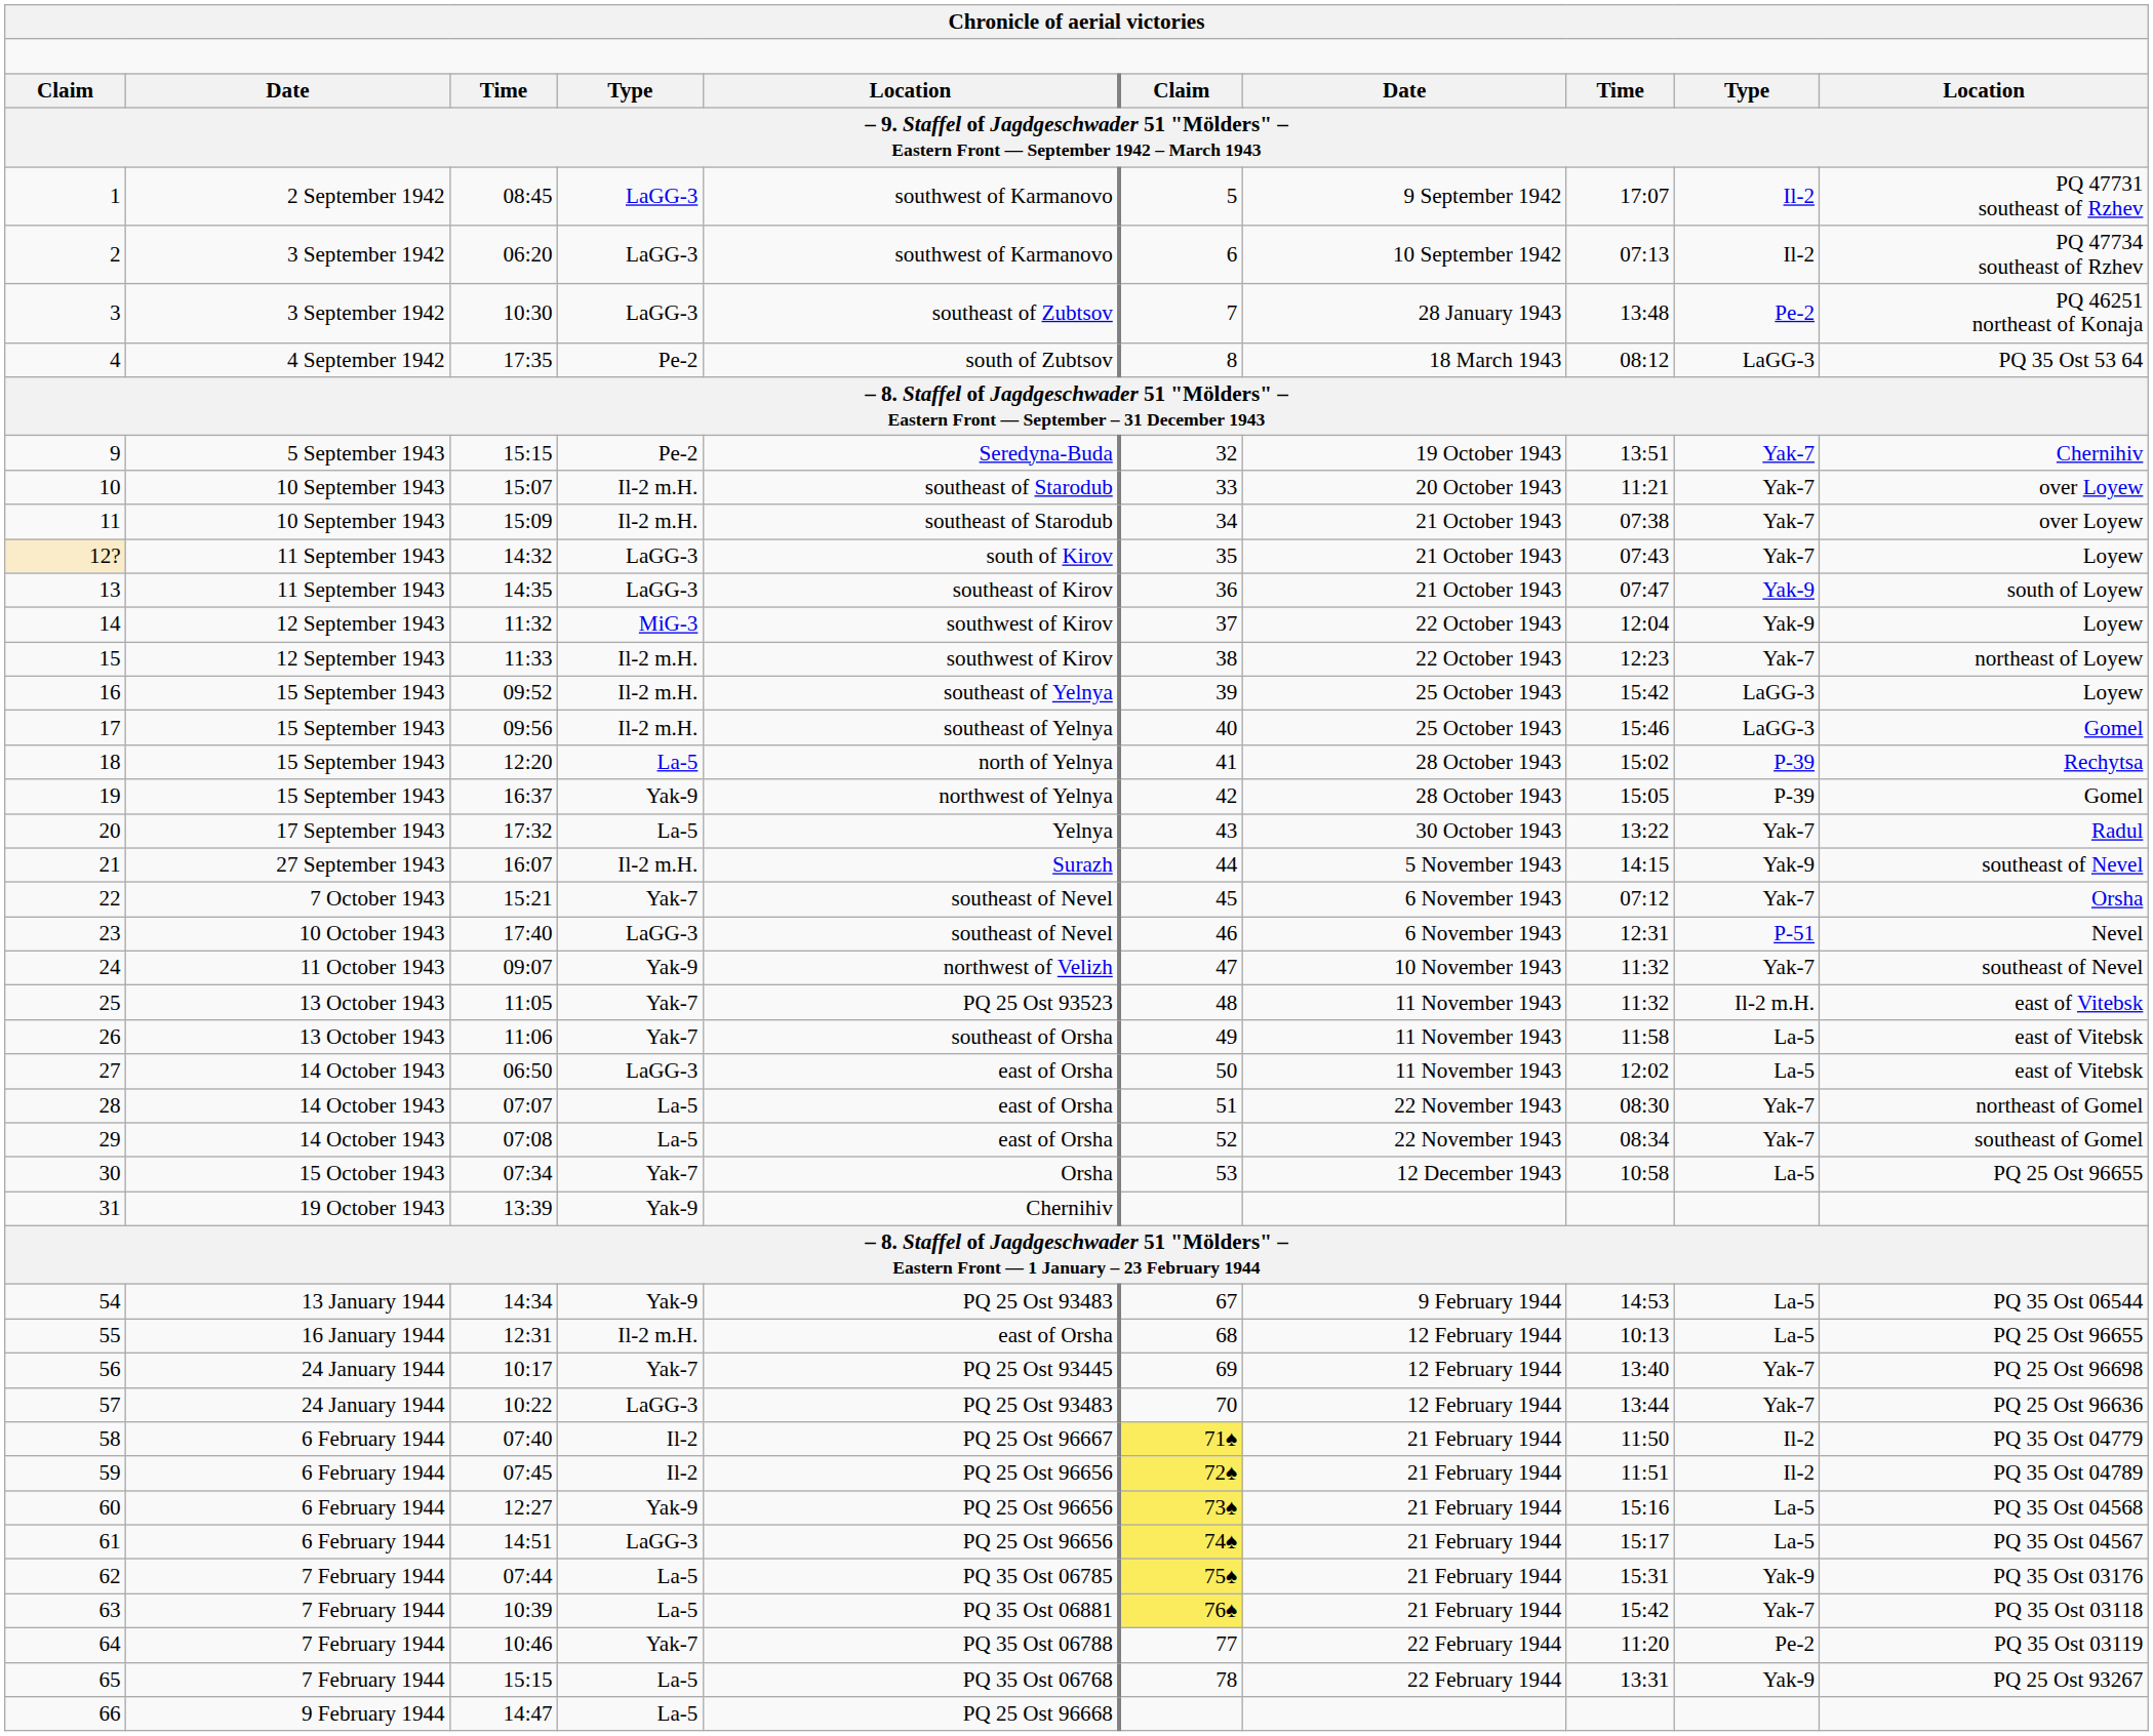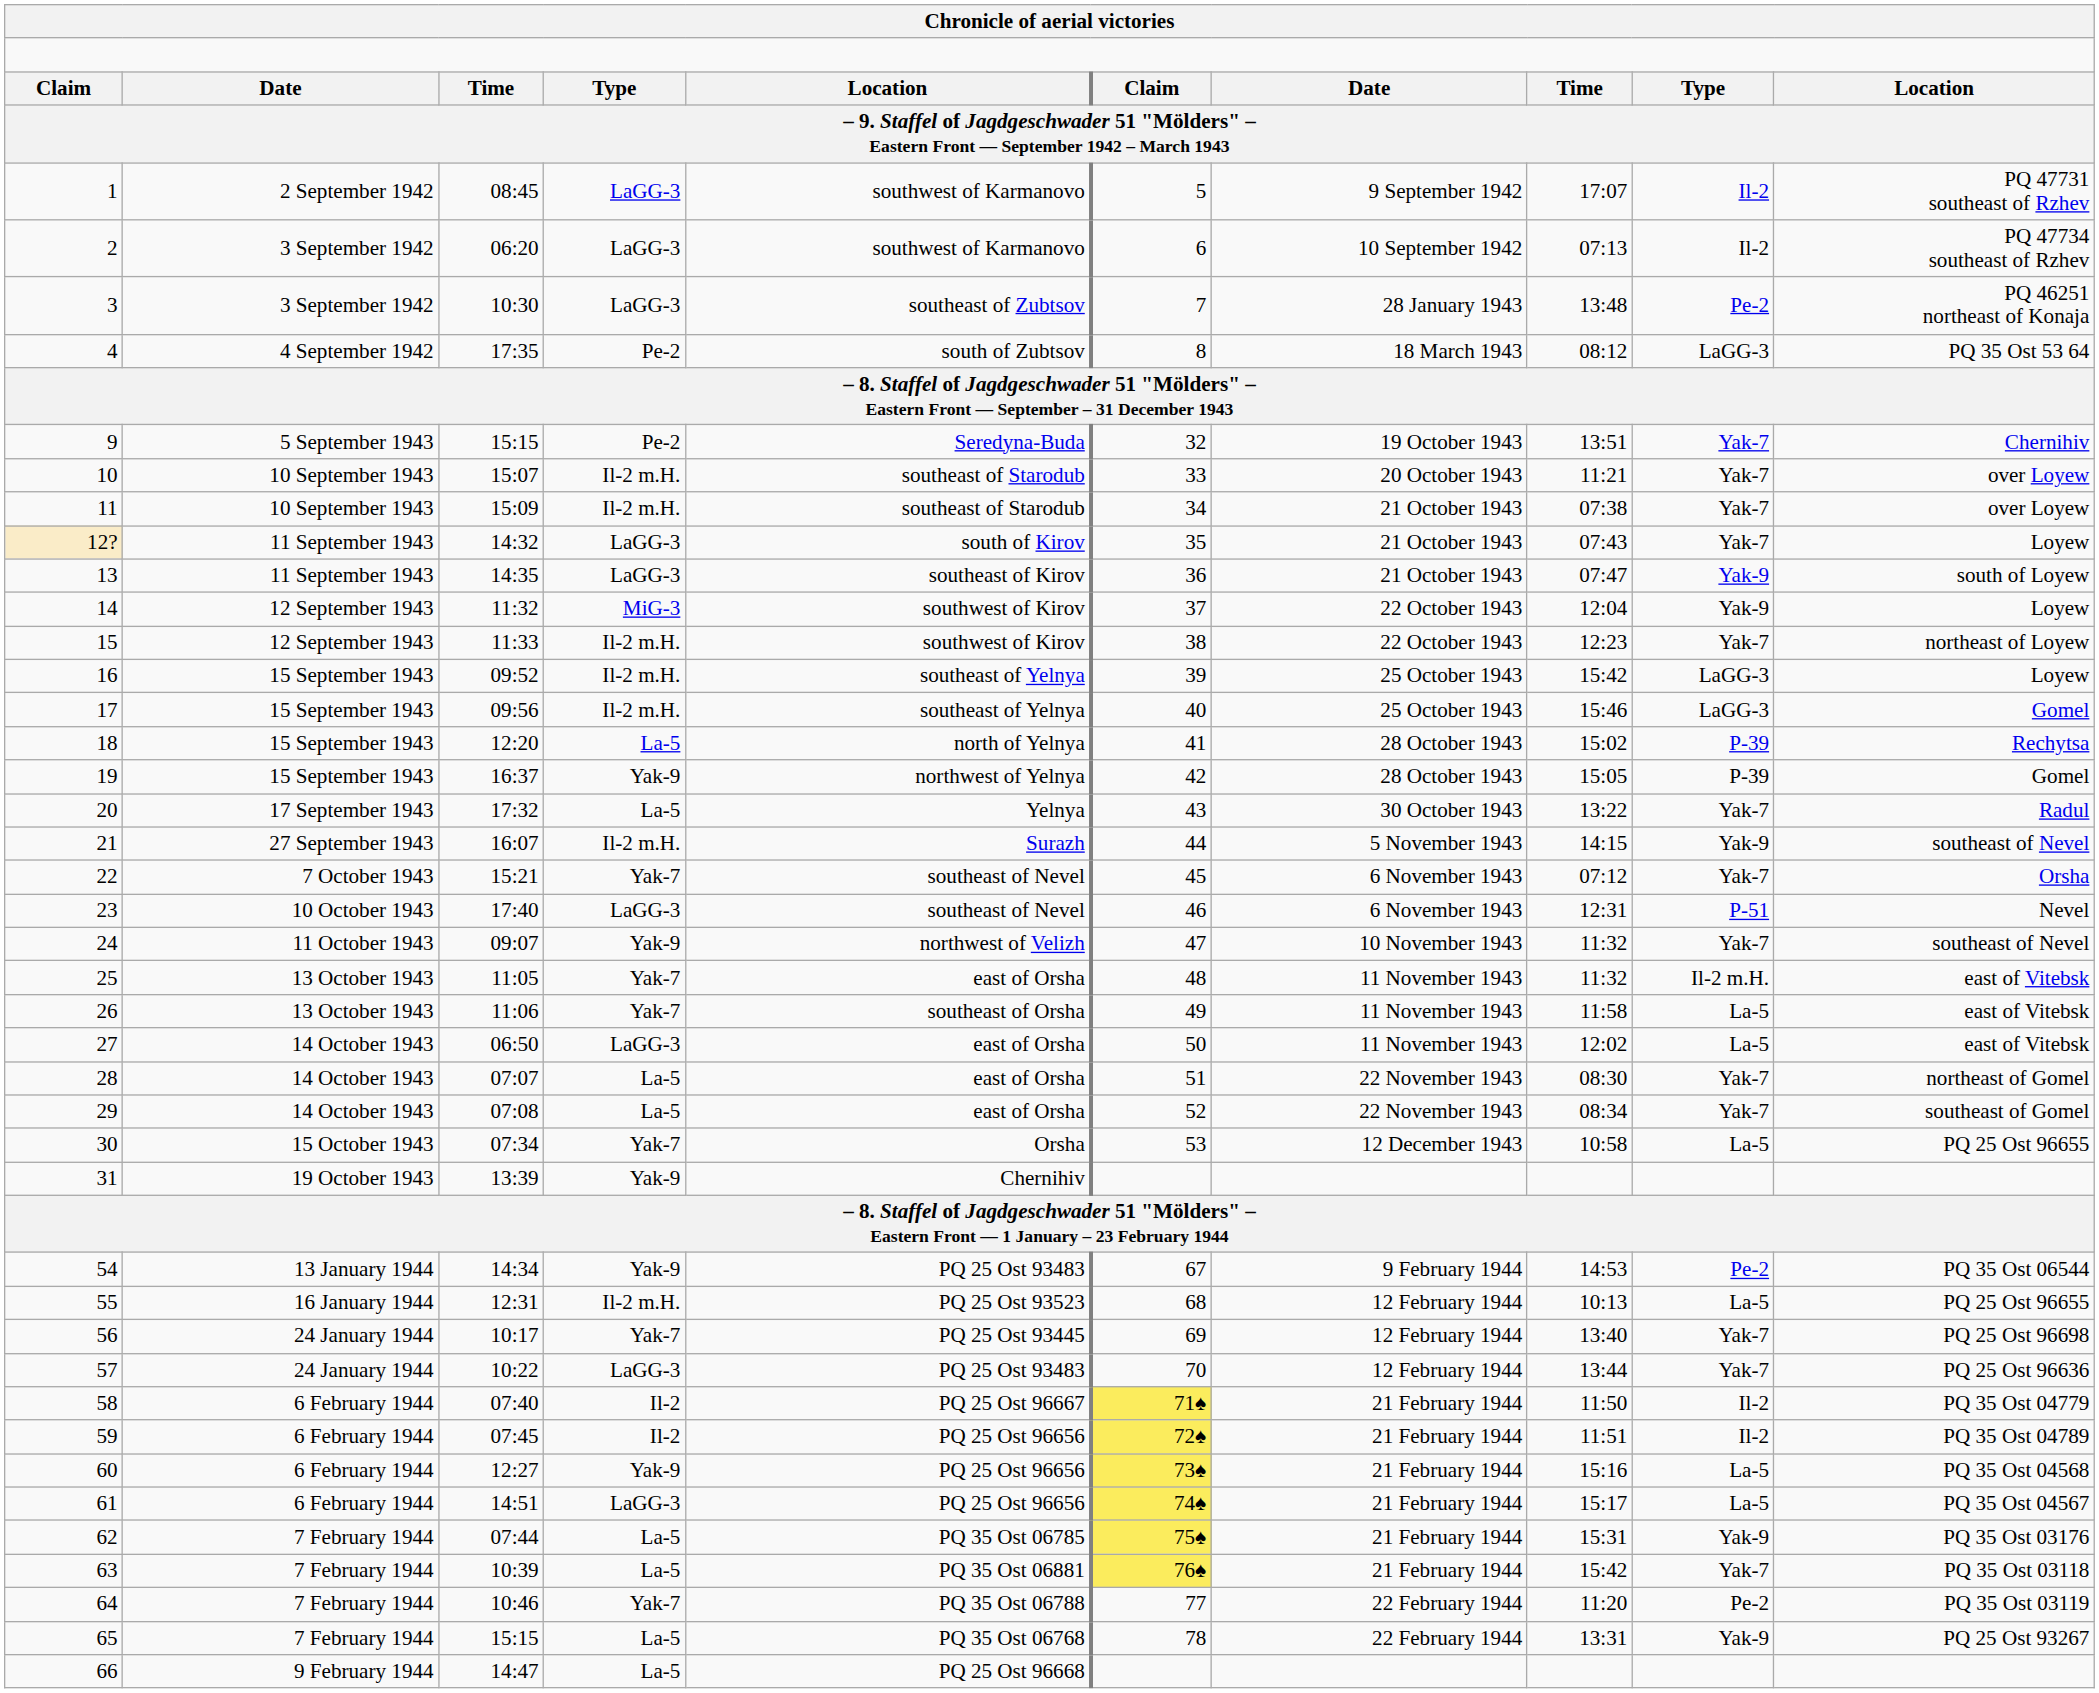25 | column 5: PQ 25 Ost 93523 -> east of Orsha
54 | column 9: La-5 -> Pe-2
55 | column 5: east of Orsha -> PQ 25 Ost 93523
